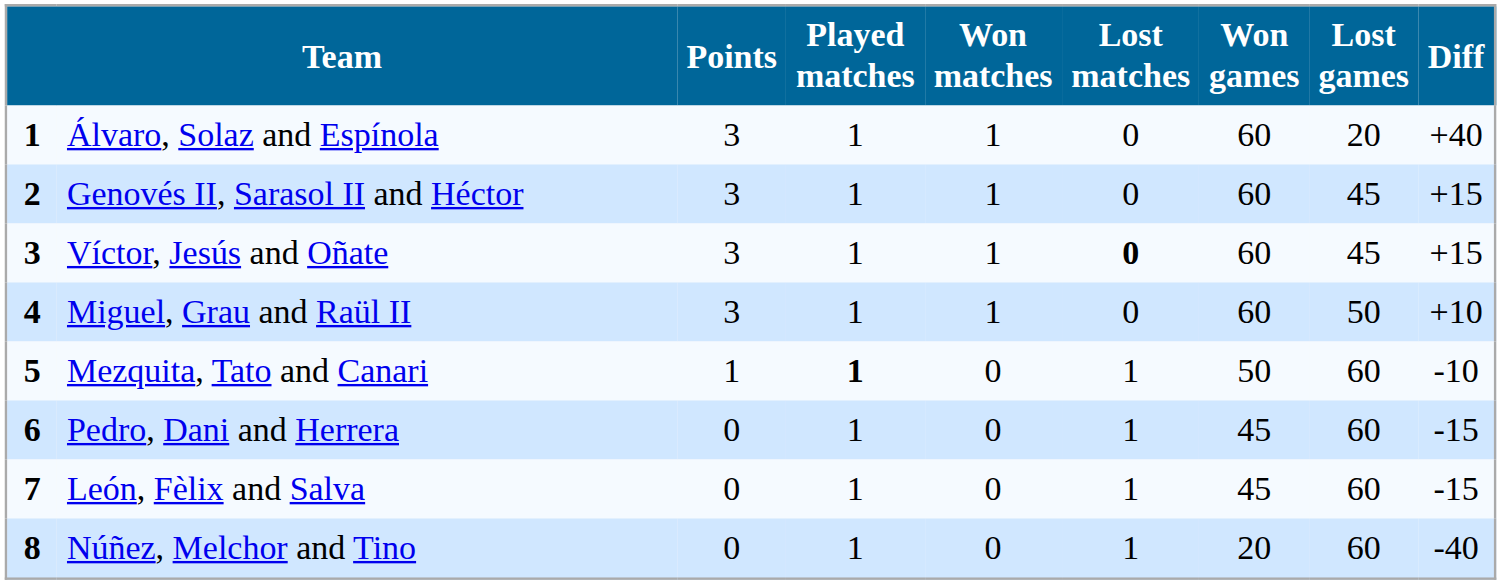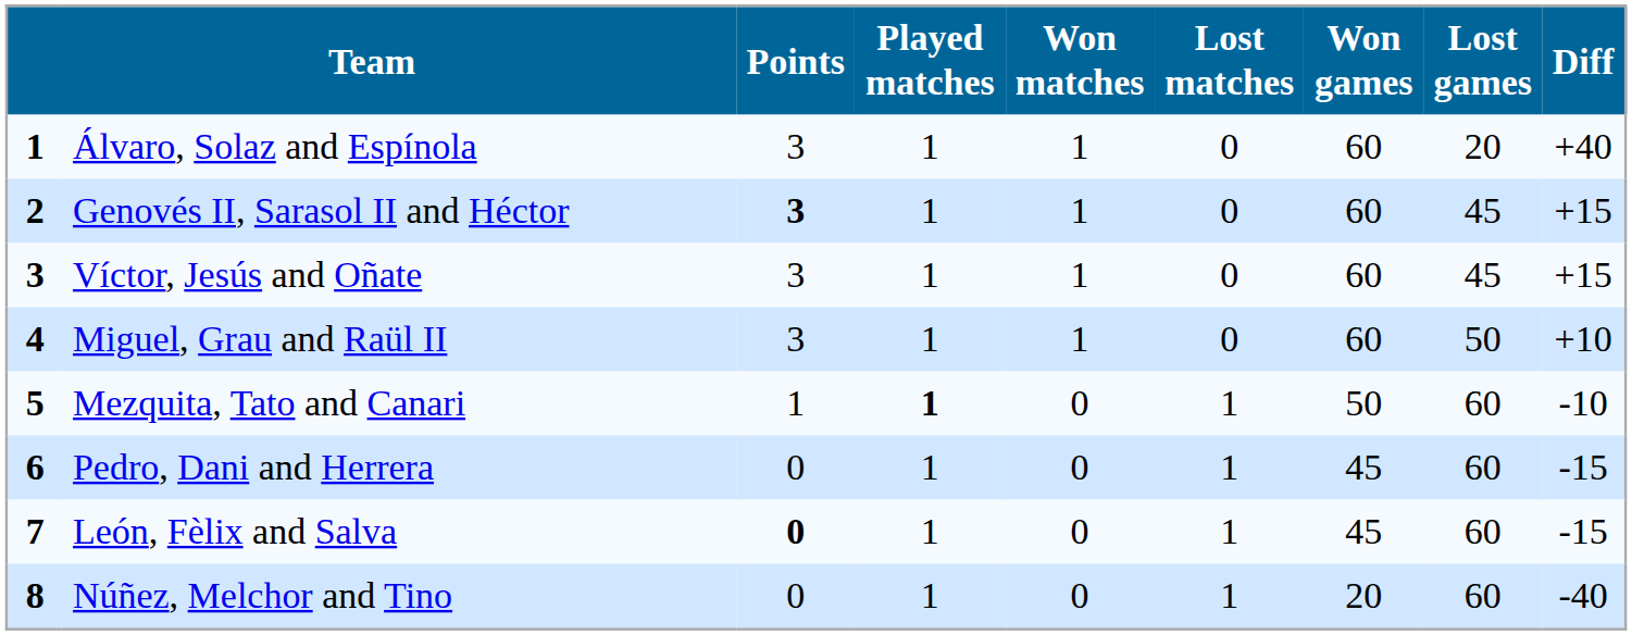Genovés II, Sarasol II and Héctor | Points: normal -> bold
Víctor, Jesús and Oñate | Lost matches: bold -> normal
León, Fèlix and Salva | Points: normal -> bold
